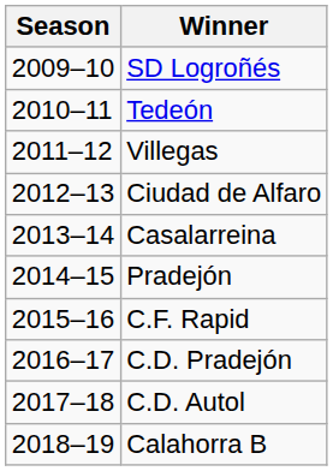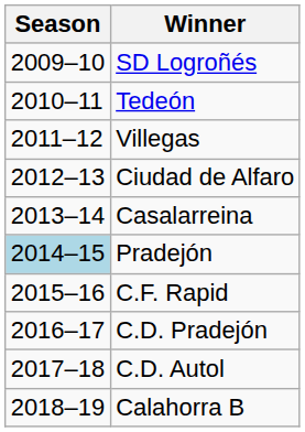Pradejón | Season: no background -> lightblue background
